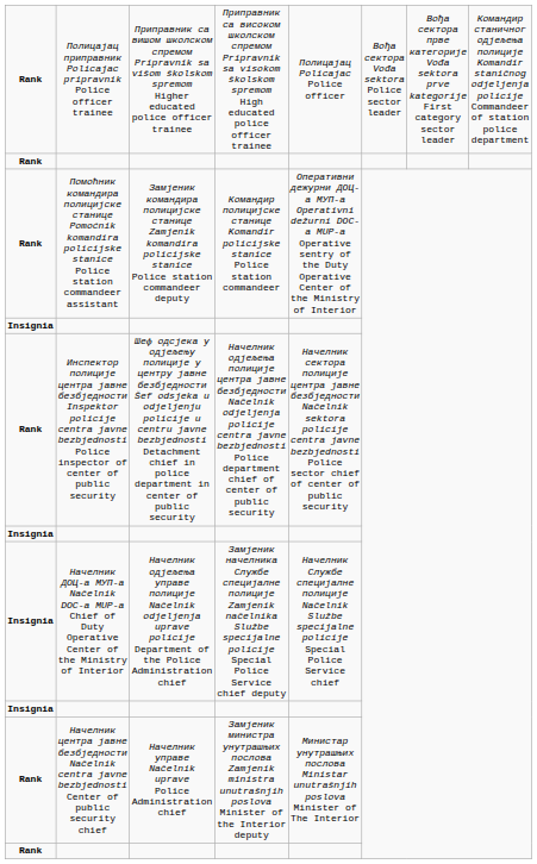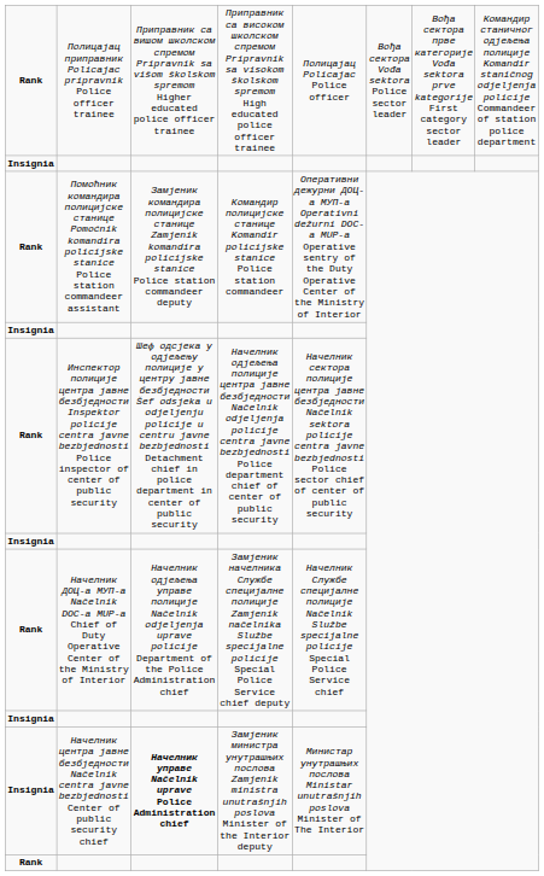row 2 | column 1: Rank -> Insignia
row 7 | column 1: Insignia -> Rank
row 9 | column 1: Rank -> Insignia
row 9 | column 3: normal -> bold
